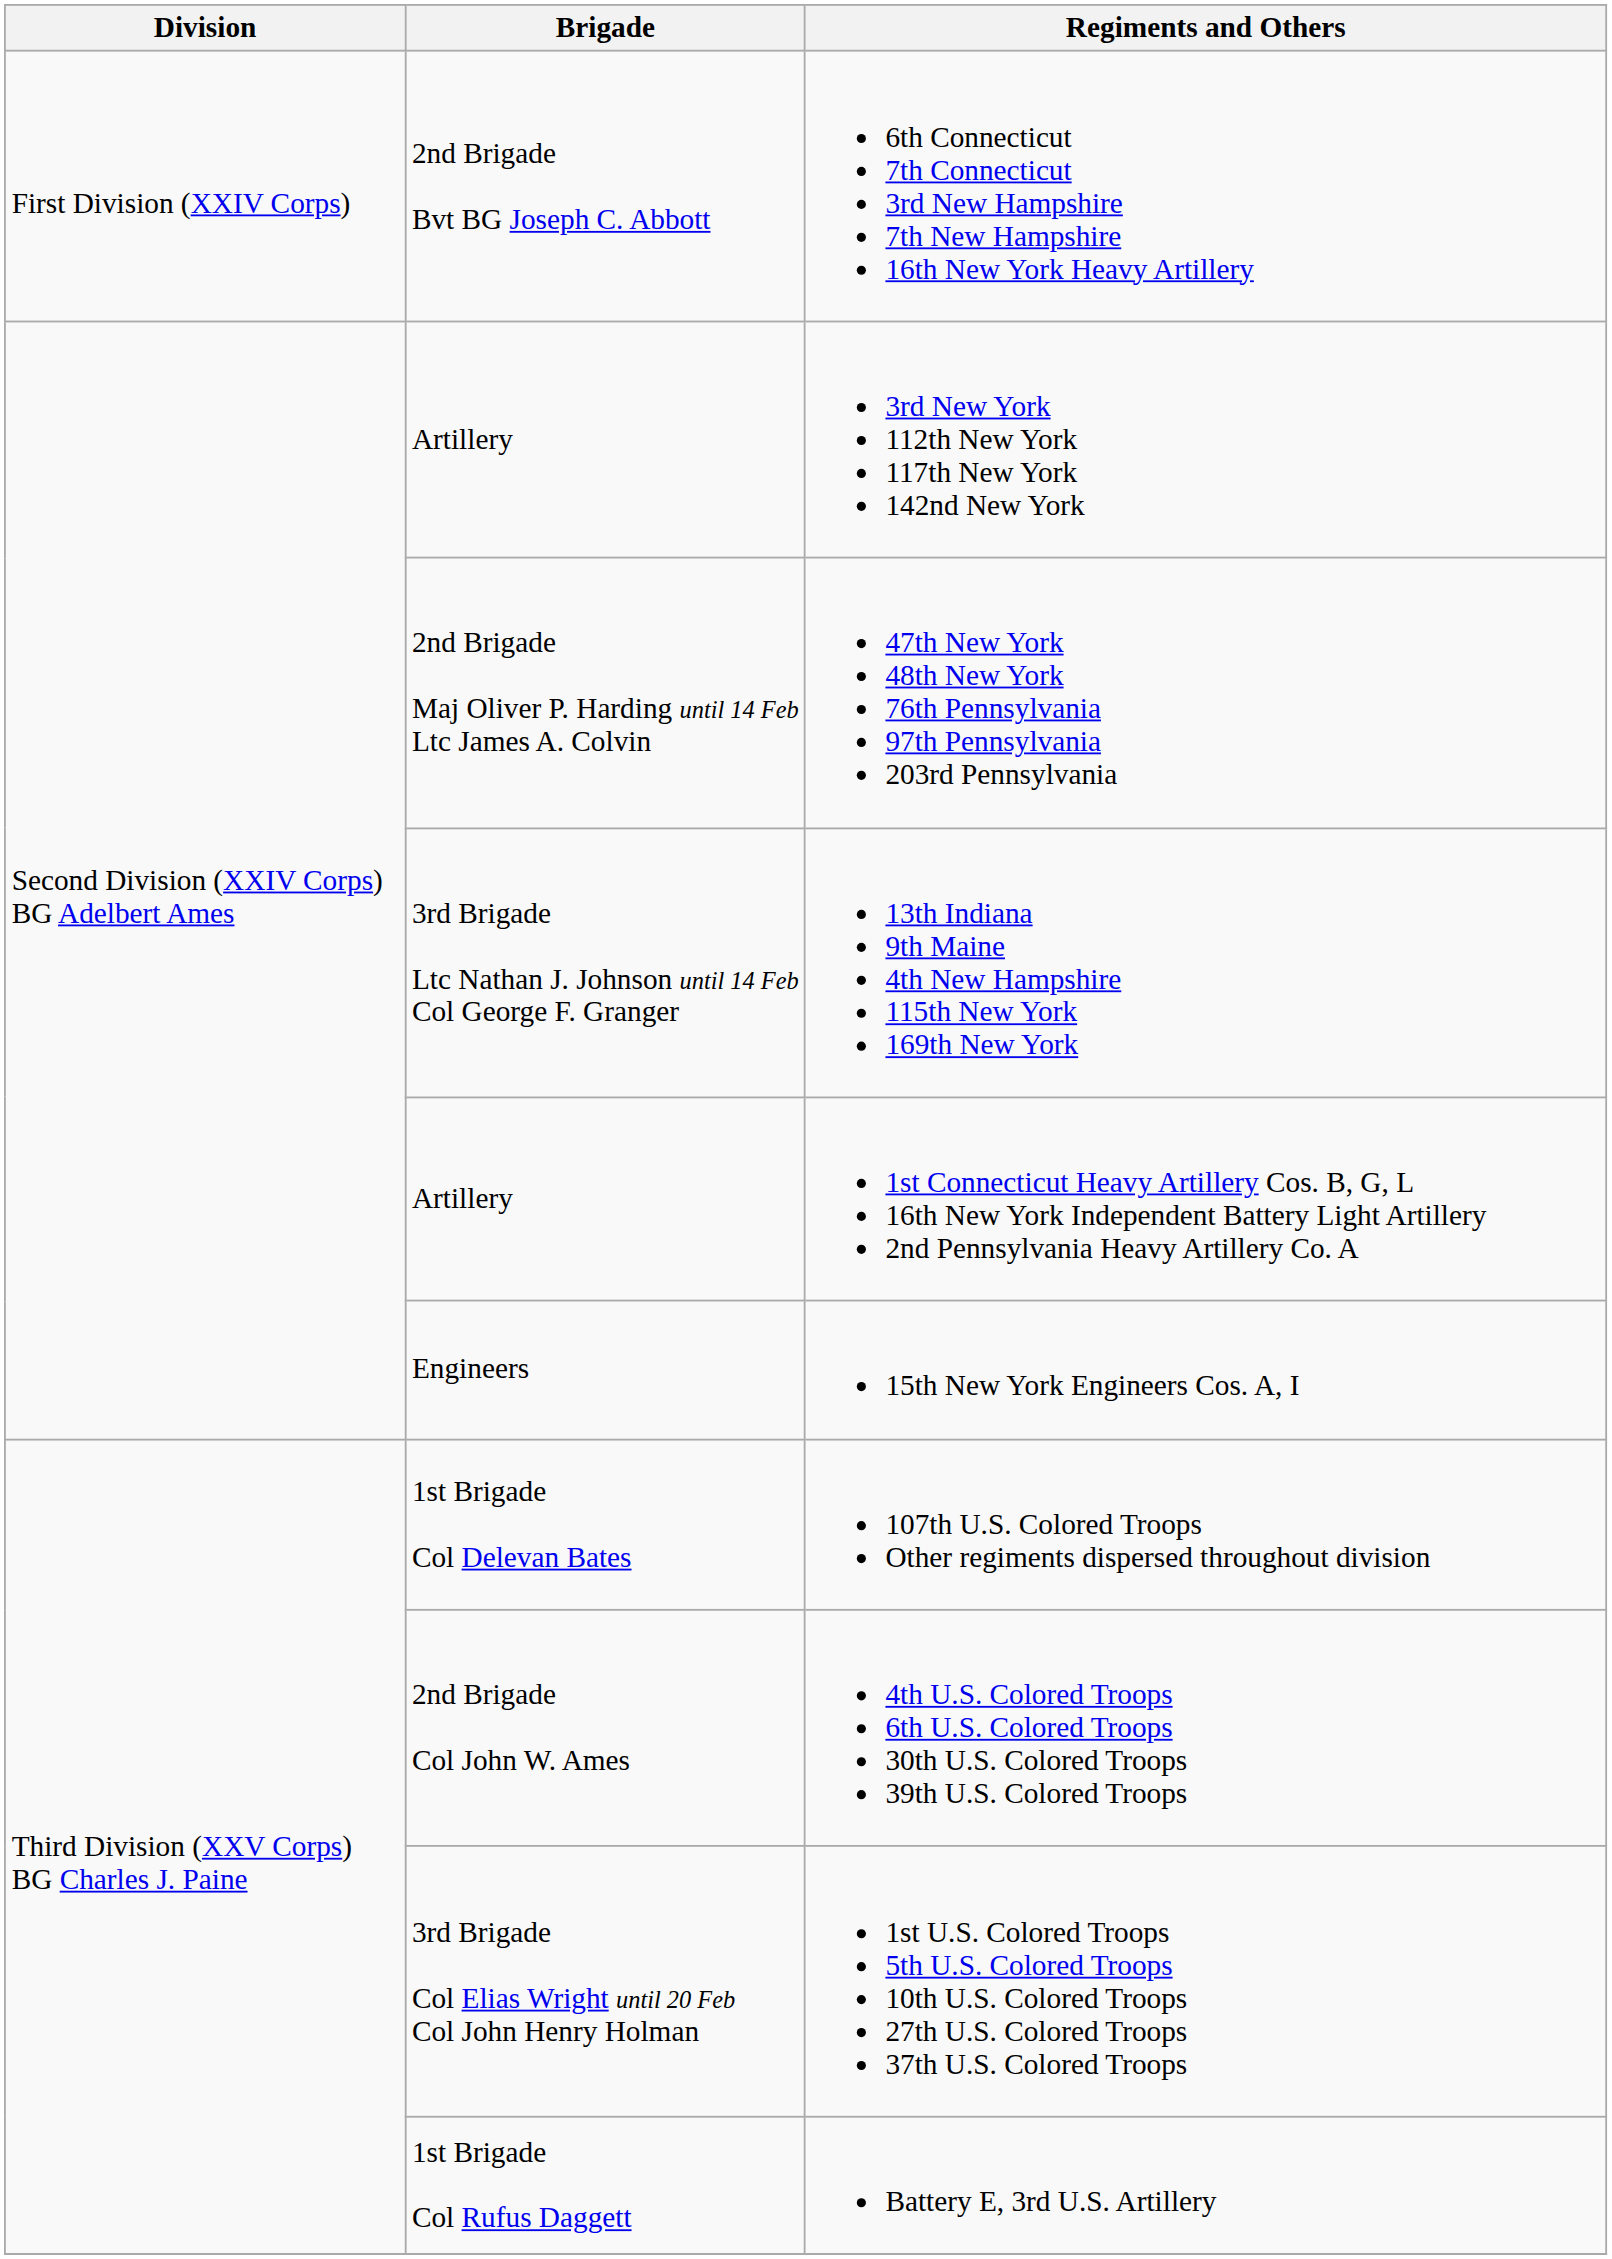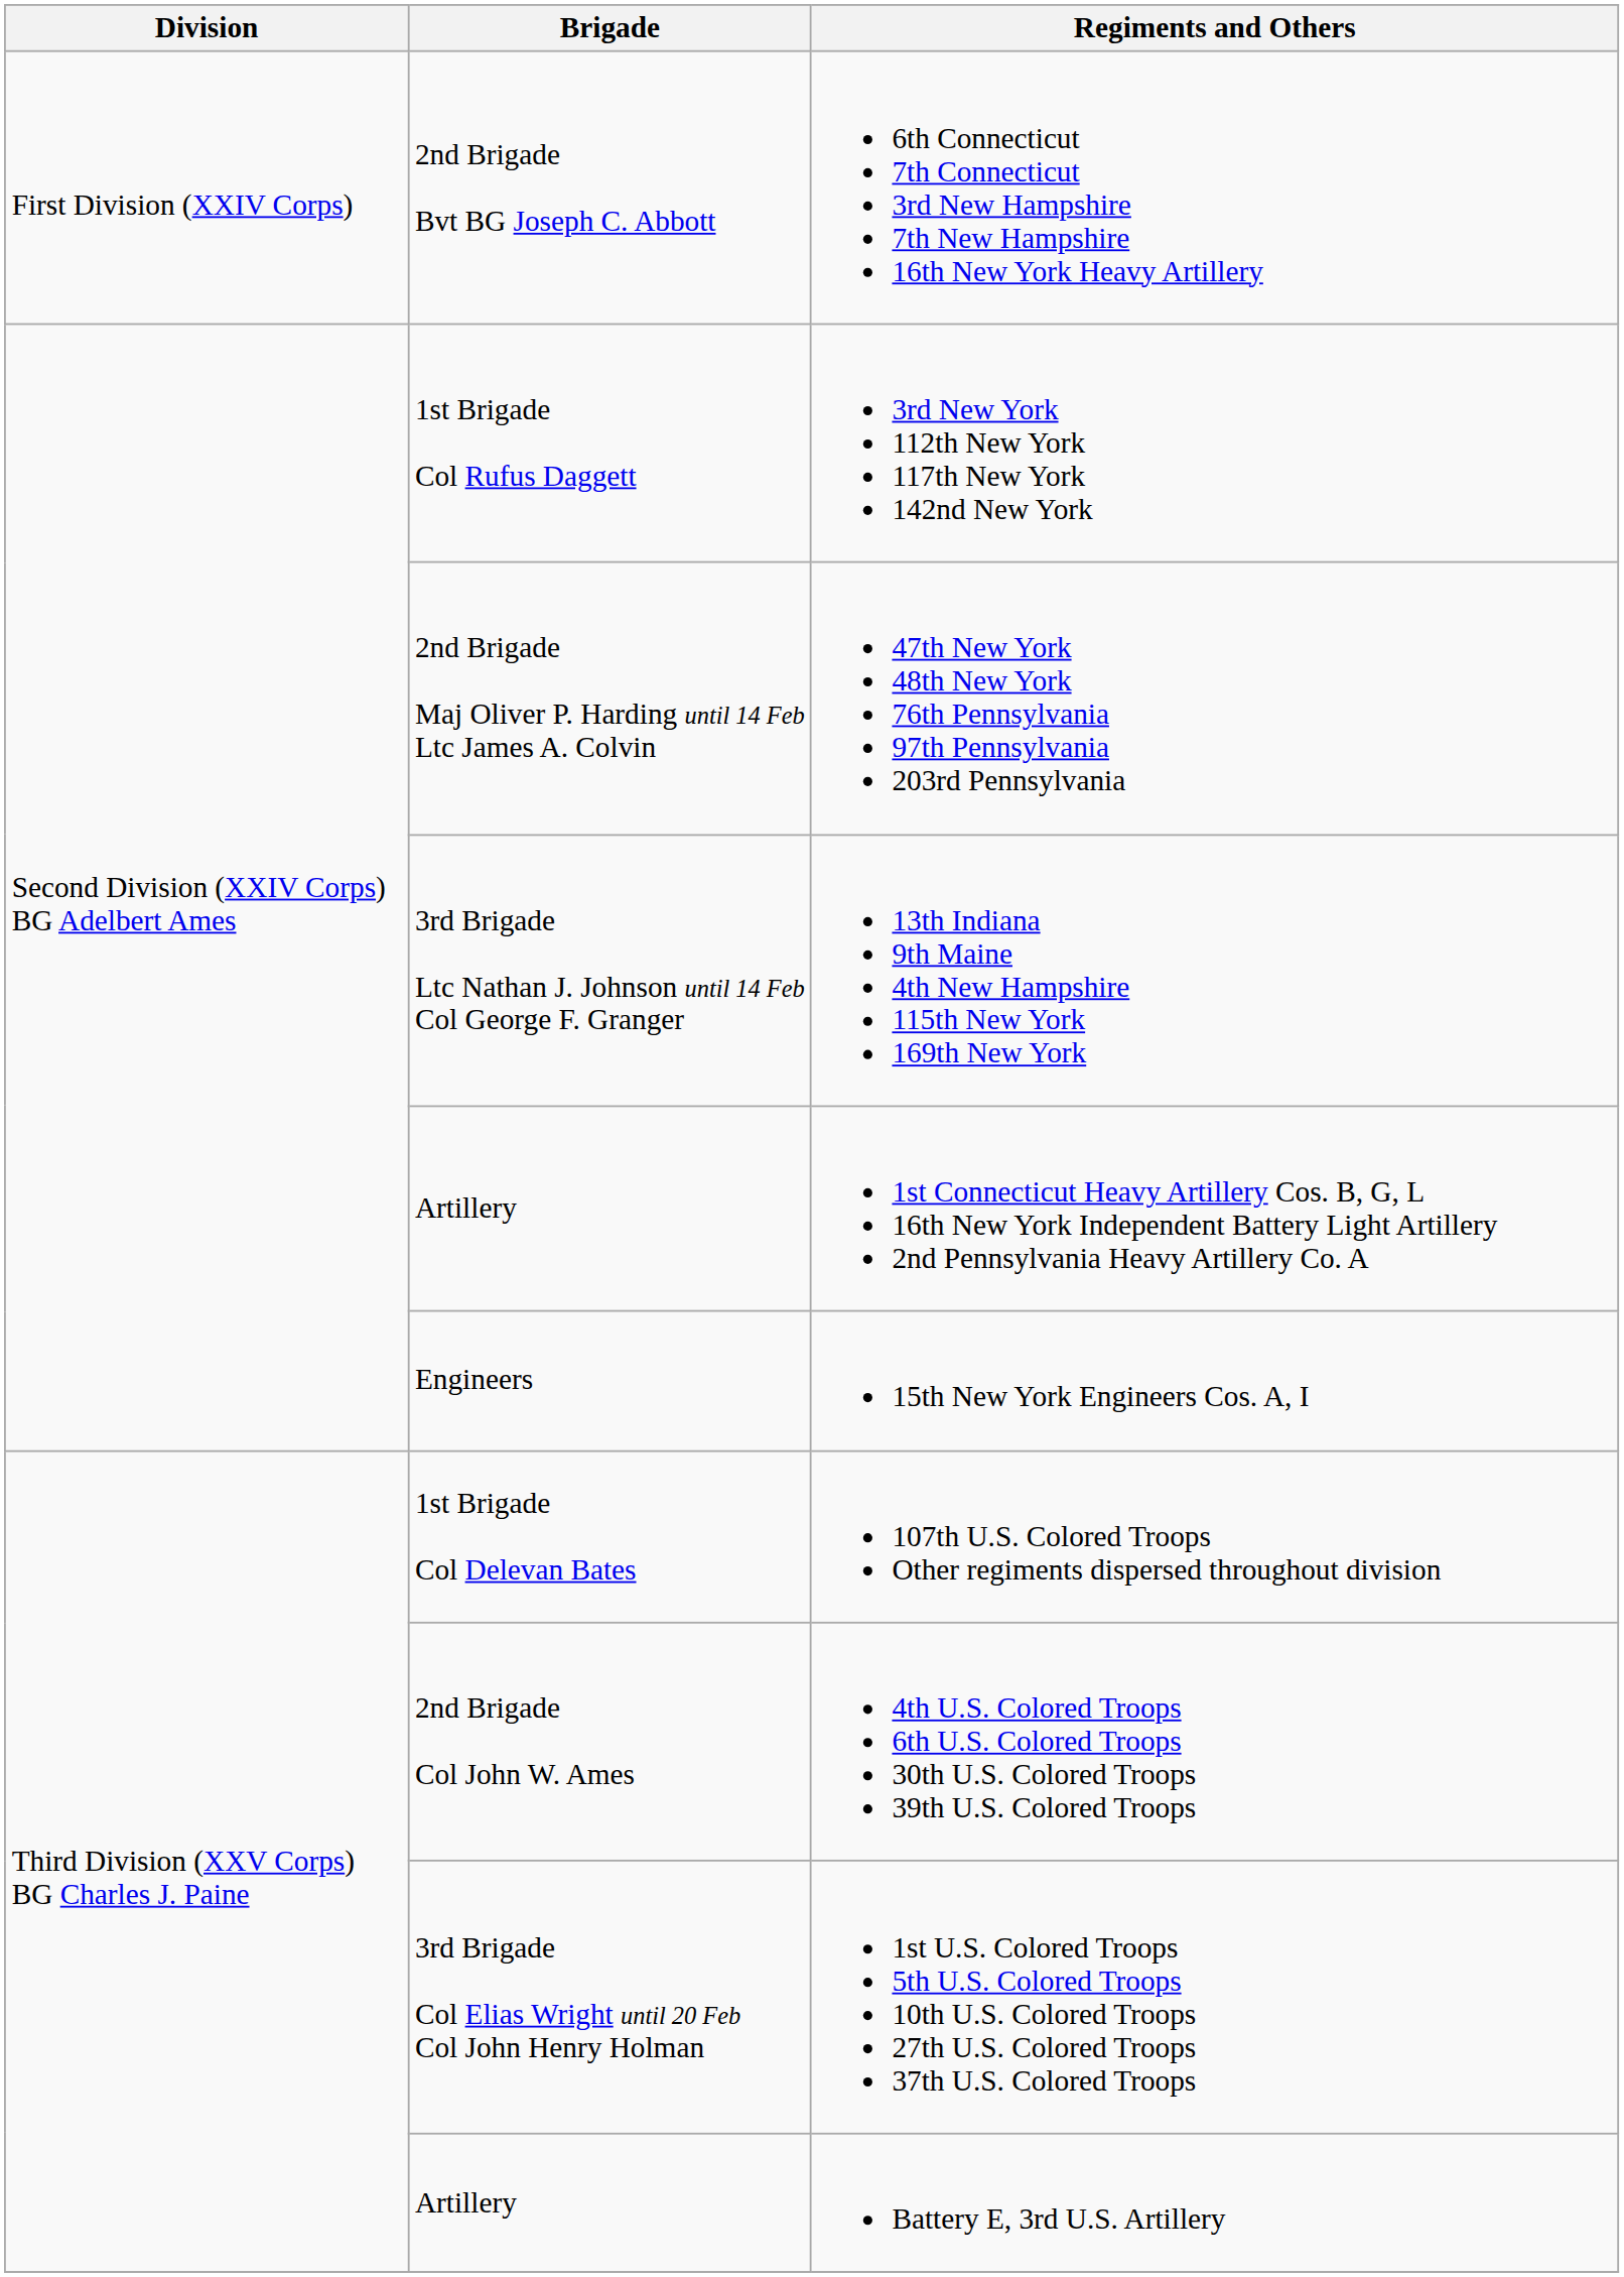3rd New York 112th New York 117th New York 142nd New York | Brigade: Artillery -> 1st Brigade Col Rufus Daggett
Battery E, 3rd U.S. Artillery | Brigade: 1st Brigade Col Rufus Daggett -> Artillery
